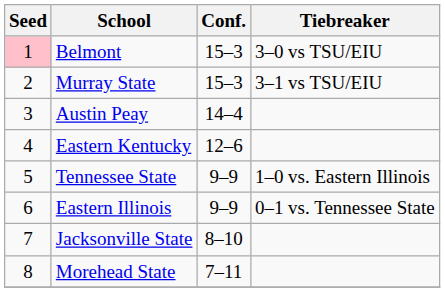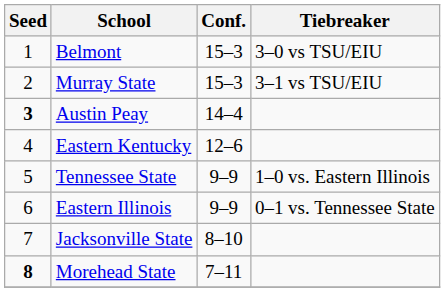Belmont | Seed: pink background -> no background
Austin Peay | Seed: normal -> bold
Morehead State | Seed: normal -> bold
